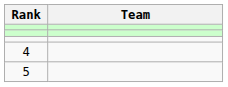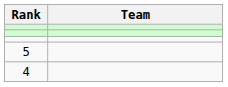row 5 | Rank: 4 -> 5
row 6 | Rank: 5 -> 4
